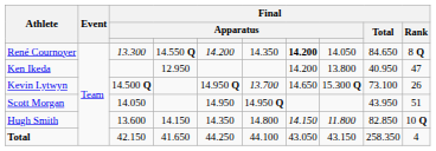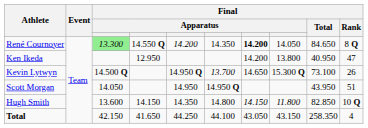René Cournoyer | column 3: no background -> lightgreen background
